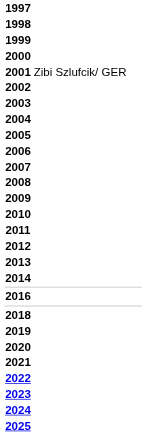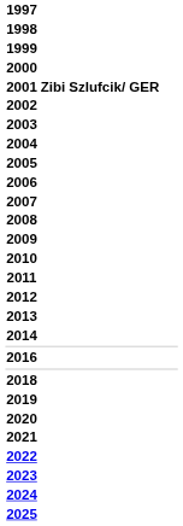2001 | column 2: normal -> bold
